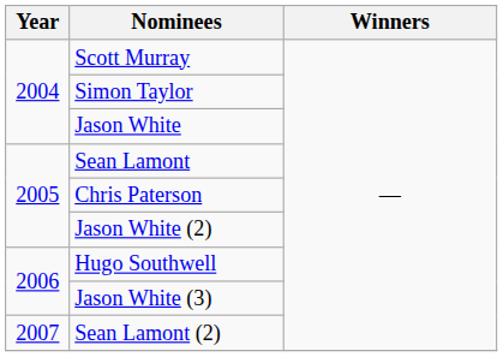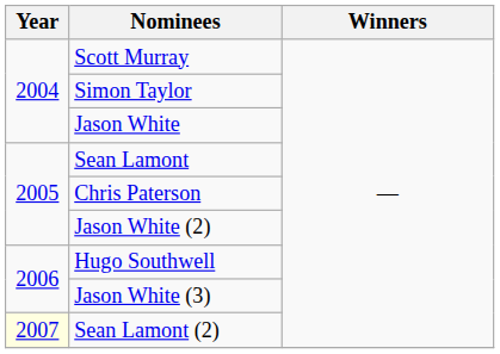Sean Lamont (2) | Year: no background -> lightyellow background
